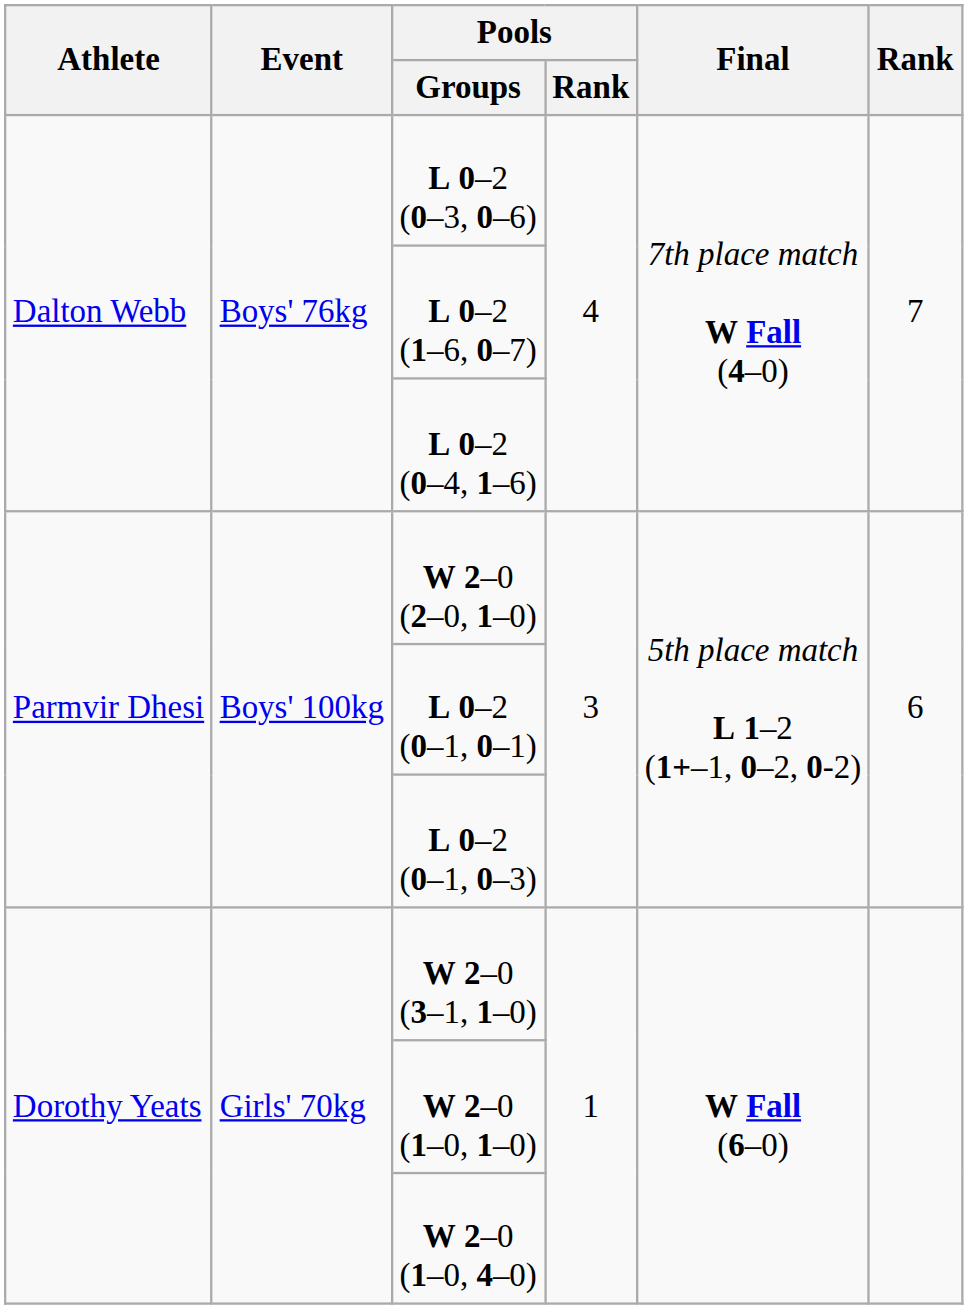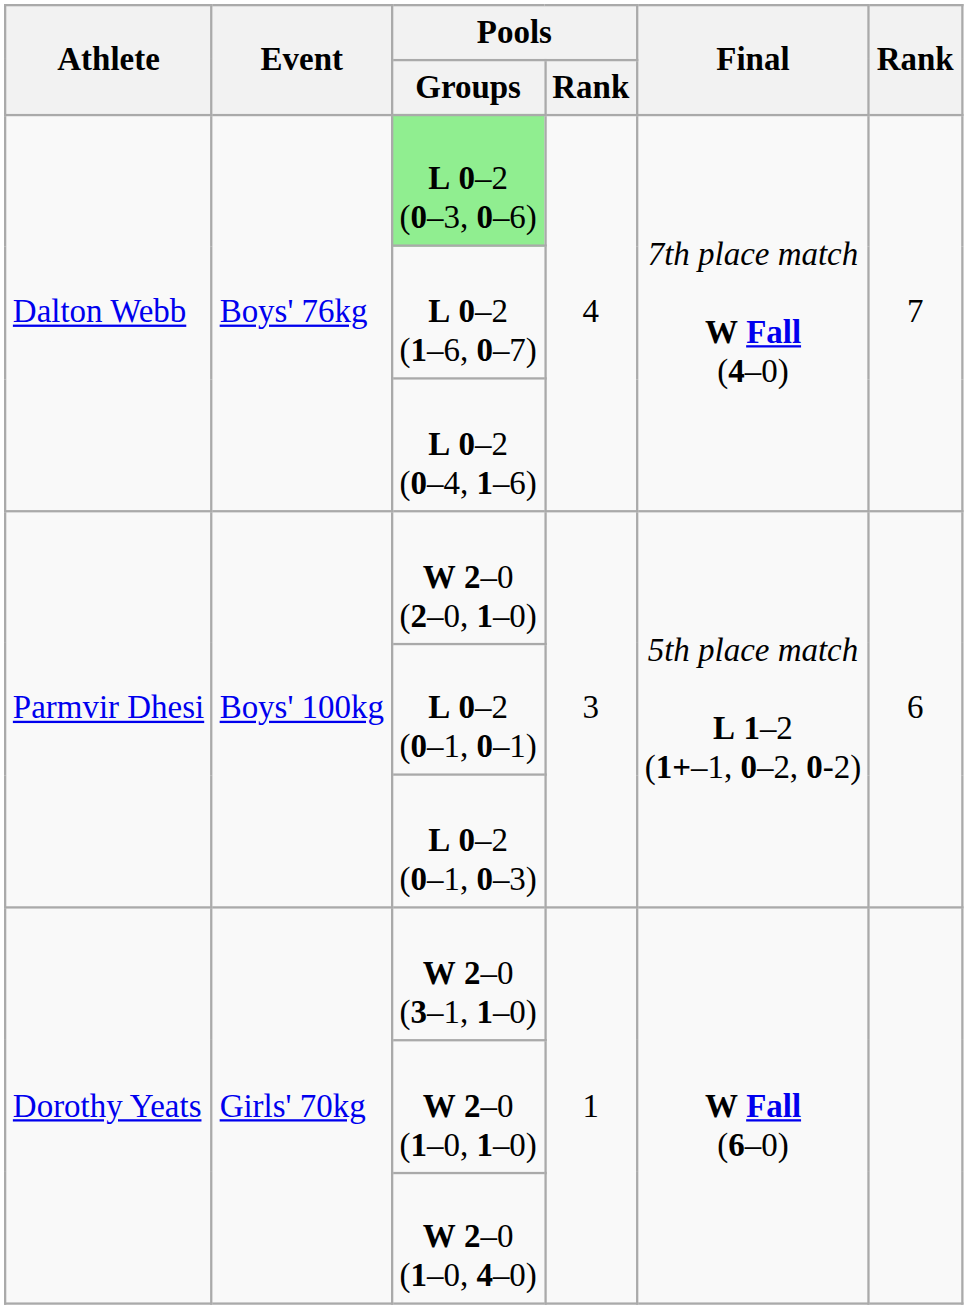L 0–2 (0–3, 0–6) | Pools / Groups: no background -> lightgreen background
